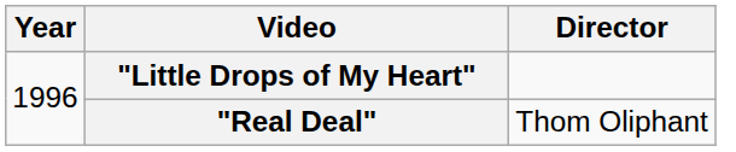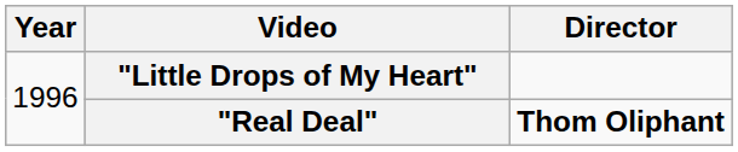"Real Deal" | Director: normal -> bold
